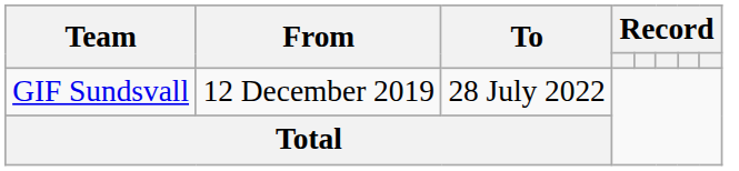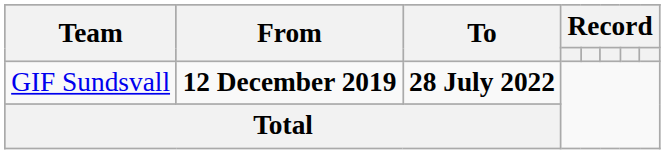GIF Sundsvall | From: normal -> bold
GIF Sundsvall | To: normal -> bold
